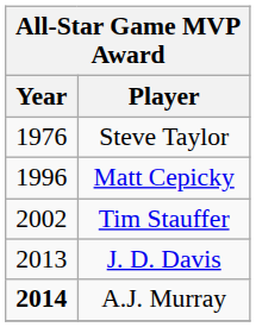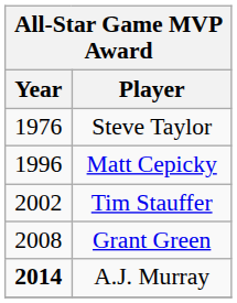+ row: 2008 | Grant Green
- row: 2013 | J. D. Davis
